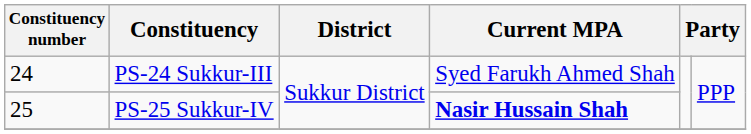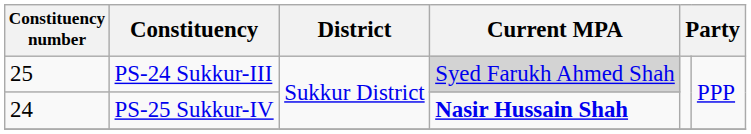PS-24 Sukkur-III | Constituency number: 24 -> 25
PS-24 Sukkur-III | Current MPA: no background -> lightgrey background
PS-25 Sukkur-IV | Constituency number: 25 -> 24
